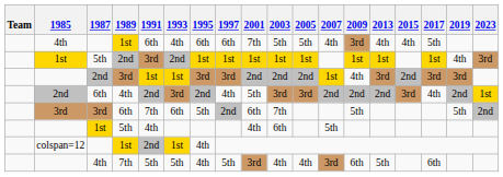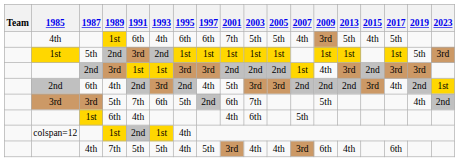row 2 | 2013: 4th -> 5th
row 3 | 2019: 4th -> 5th
row 6 | 1989: 6th -> 5th
row 6 | 2019: 5th -> 4th
row 7 | 1989: 5th -> 6th
row 9 | 2013: 5th -> 4th
